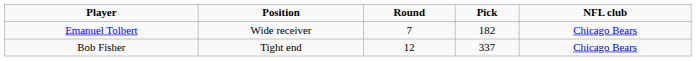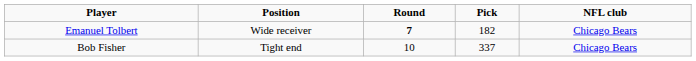Emanuel Tolbert | Round: normal -> bold
Bob Fisher | Round: 12 -> 10
